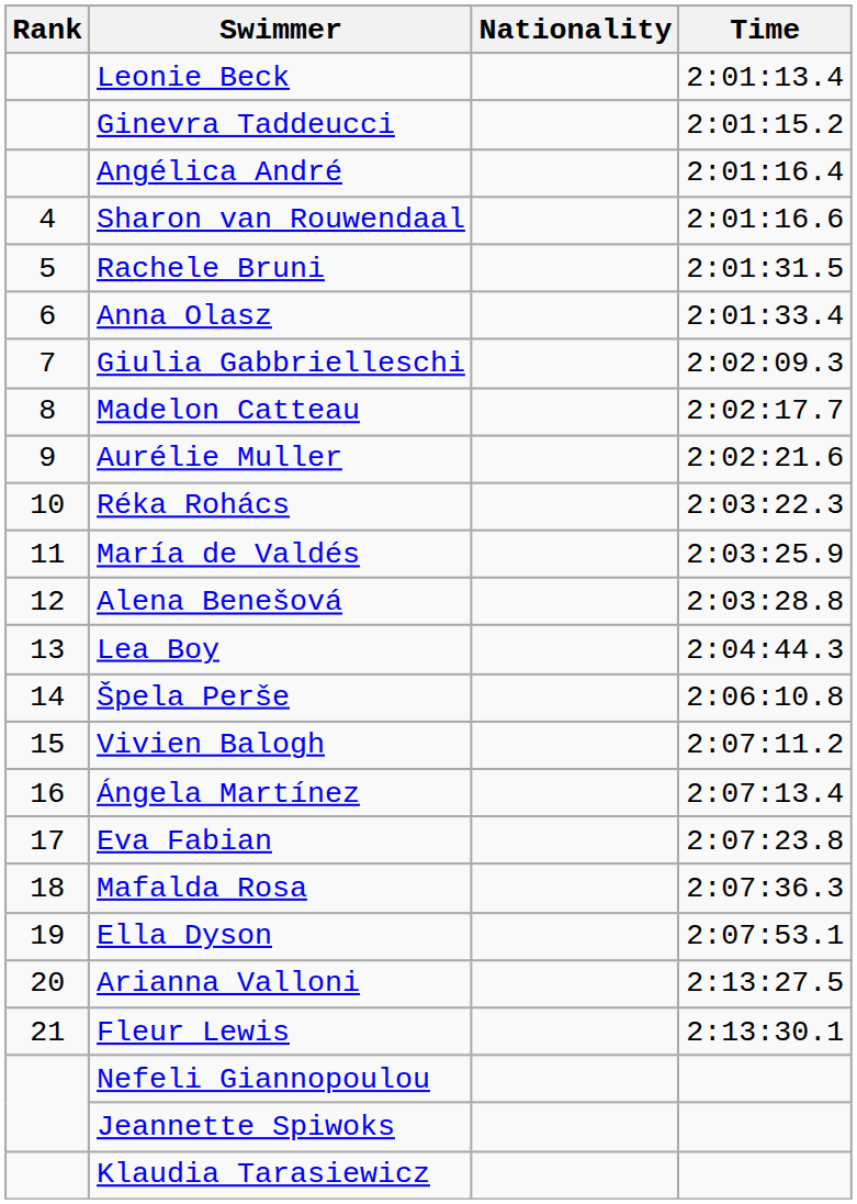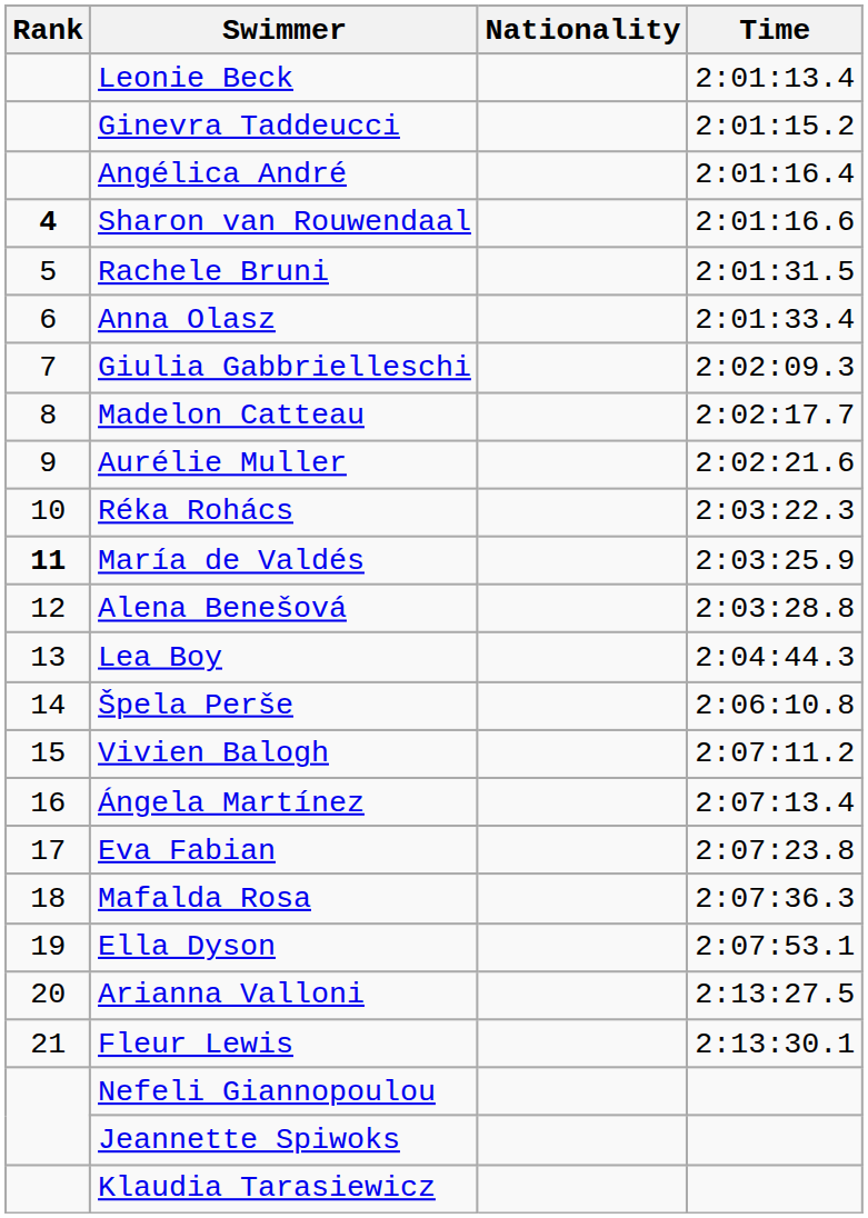Sharon van Rouwendaal | Rank: normal -> bold
María de Valdés | Rank: normal -> bold
